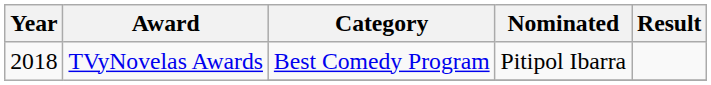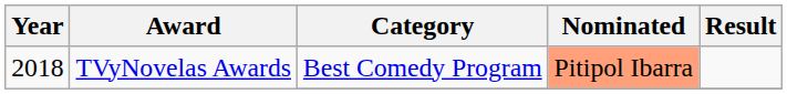TVyNovelas Awards / Best Comedy Program | Nominated: no background -> lightsalmon background
